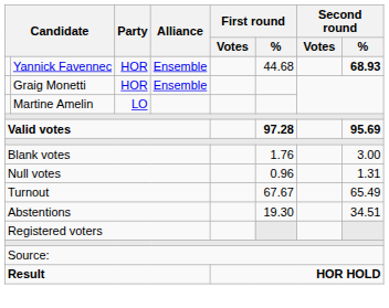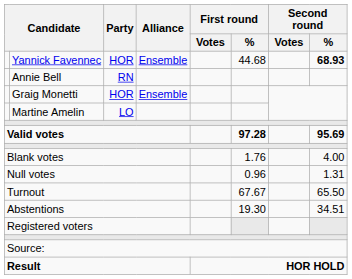+ row: Annie Bell | RN
Blank votes | Second round / %: 3.00 -> 4.00
Turnout | Second round / %: 65.49 -> 65.50
